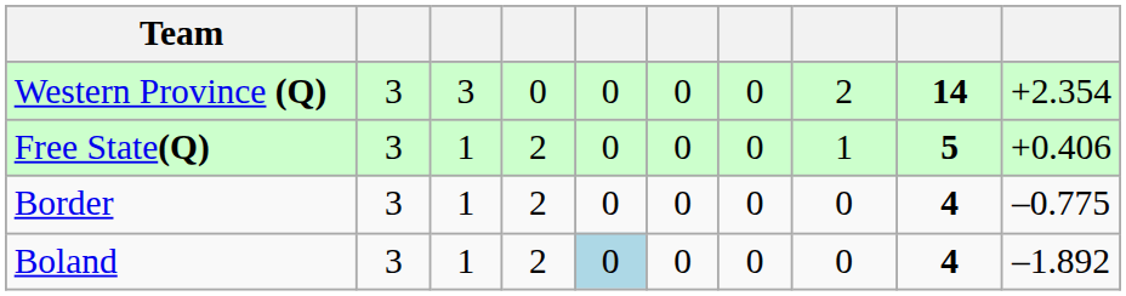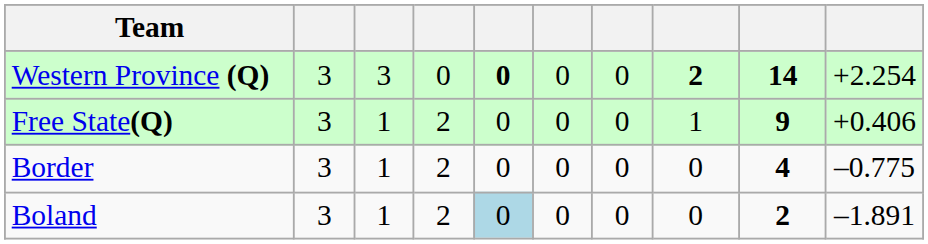Western Province (Q) | column 5: normal -> bold
Western Province (Q) | column 8: normal -> bold
Western Province (Q) | column 10: +2.354 -> +2.254
Free State(Q) | column 9: 5 -> 9
Boland | column 9: 4 -> 2
Boland | column 10: –1.892 -> –1.891
